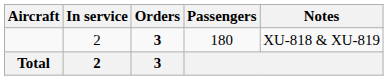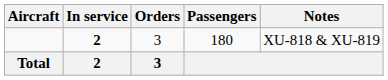row 2 | In service: normal -> bold
row 2 | Orders: bold -> normal
